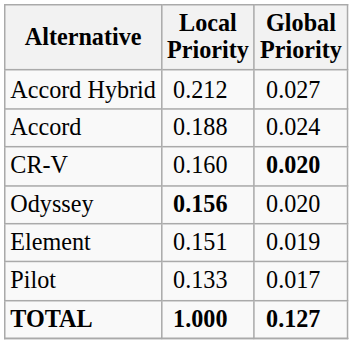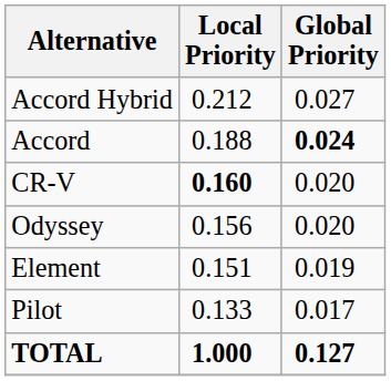Accord | Global Priority: normal -> bold
CR-V | Local Priority: normal -> bold
CR-V | Global Priority: bold -> normal
Odyssey | Local Priority: bold -> normal
